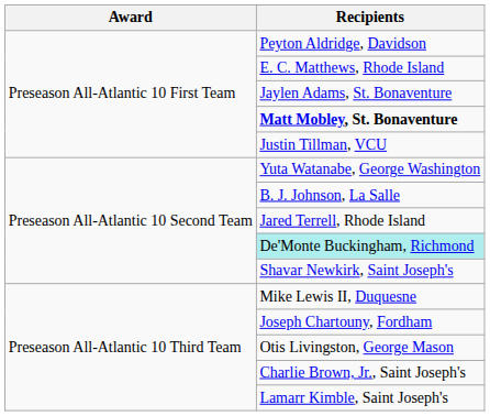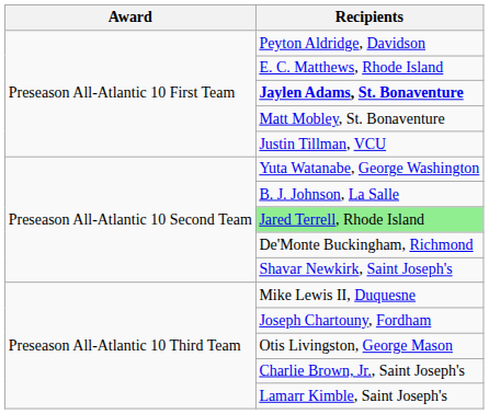row 4 | Recipients: normal -> bold
row 5 | Recipients: bold -> normal
row 9 | Recipients: no background -> lightgreen background
row 10 | Recipients: paleturquoise background -> no background
